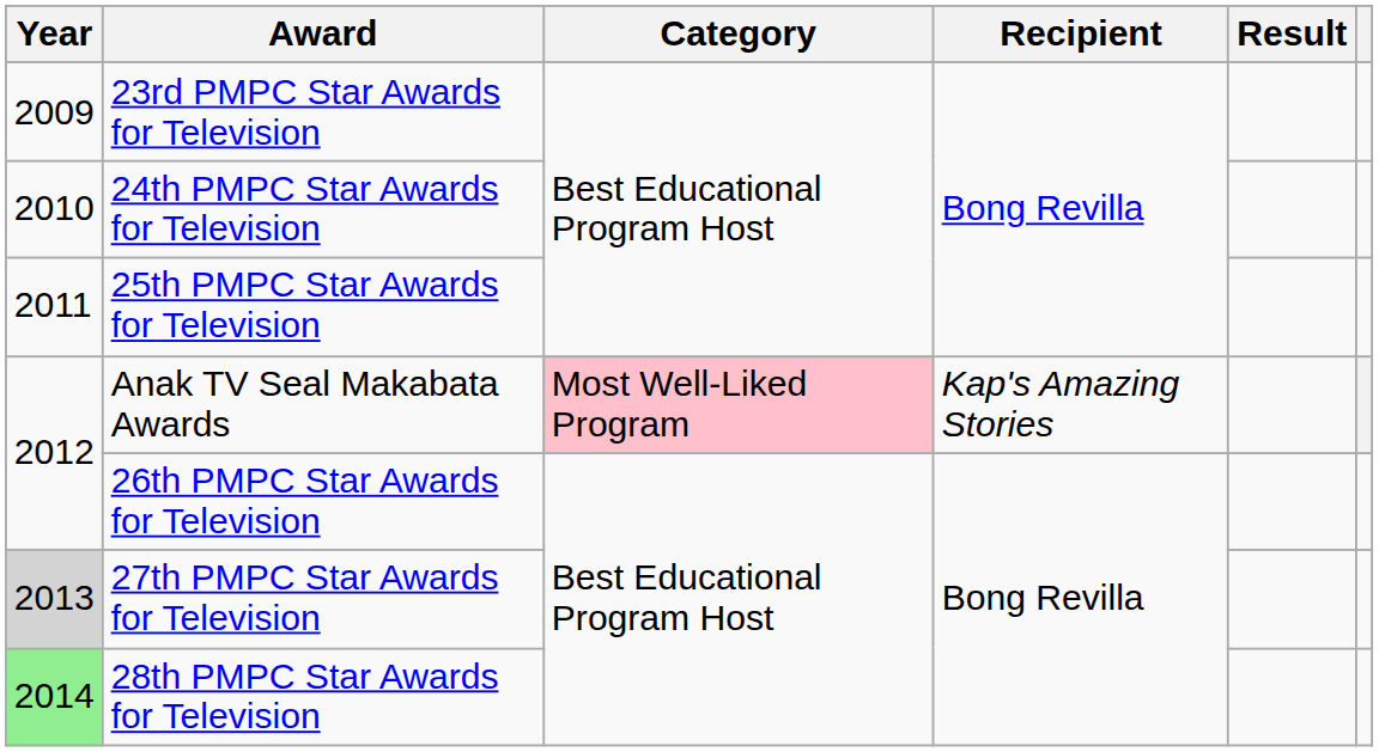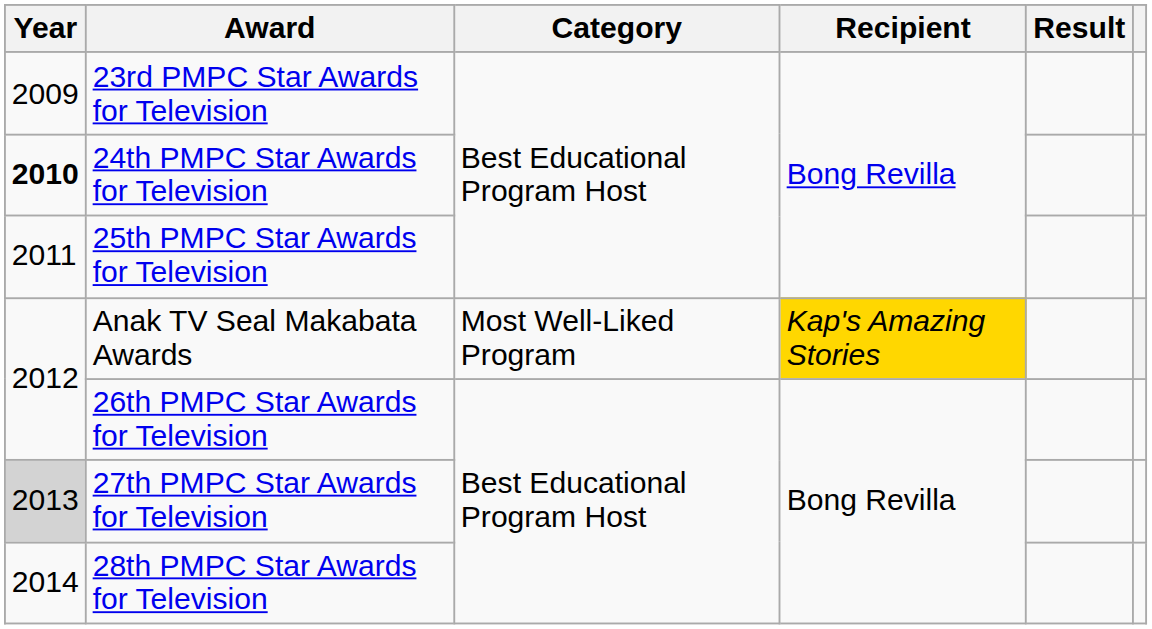24th PMPC Star Awards for Television | Year: normal -> bold
Anak TV Seal Makabata Awards | Category: pink background -> no background
Anak TV Seal Makabata Awards | Recipient: no background -> gold background
28th PMPC Star Awards for Television | Year: lightgreen background -> no background
